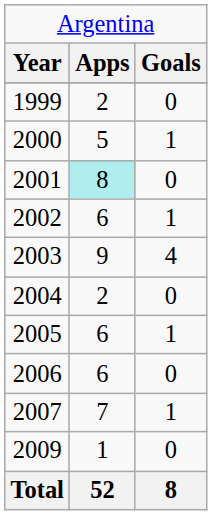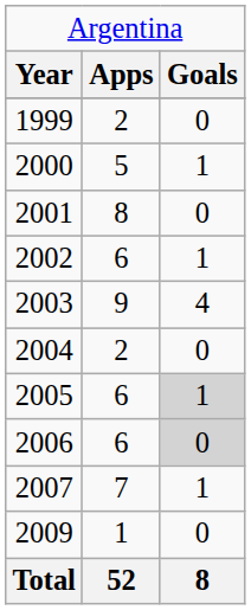2001 | column 2: paleturquoise background -> no background
2005 | column 3: no background -> lightgrey background
2006 | column 3: no background -> lightgrey background
